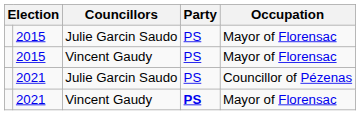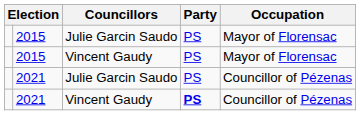2021 / Vincent Gaudy | Occupation: Mayor of Florensac -> Councillor of Pézenas
